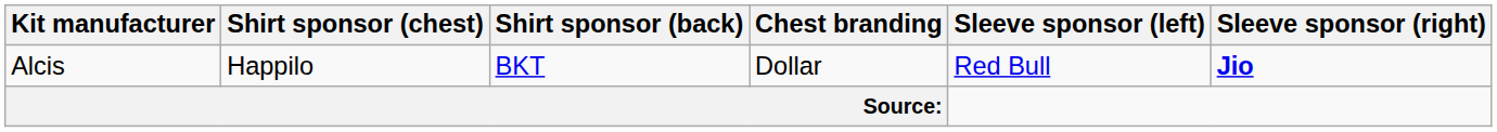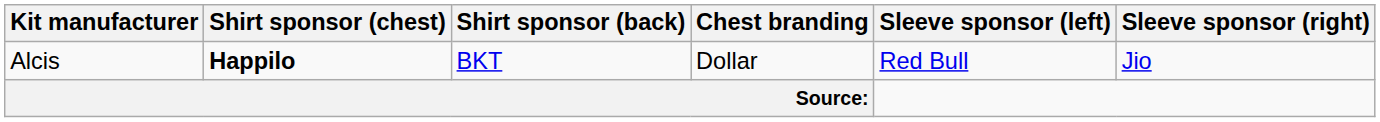Alcis | Shirt sponsor (chest): normal -> bold
Alcis | Sleeve sponsor (right): bold -> normal
